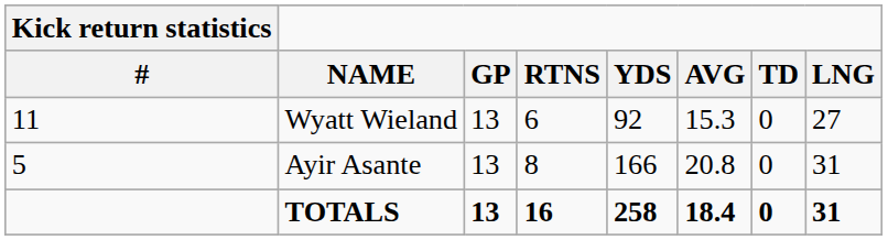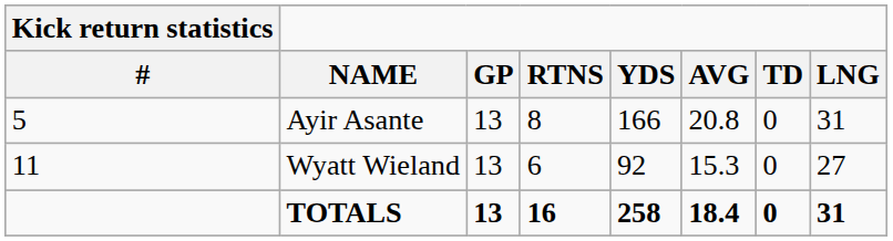rows swapped: Ayir Asante <-> Wyatt Wieland
